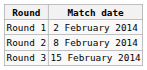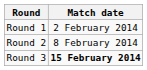Round 3 | Match date: normal -> bold
